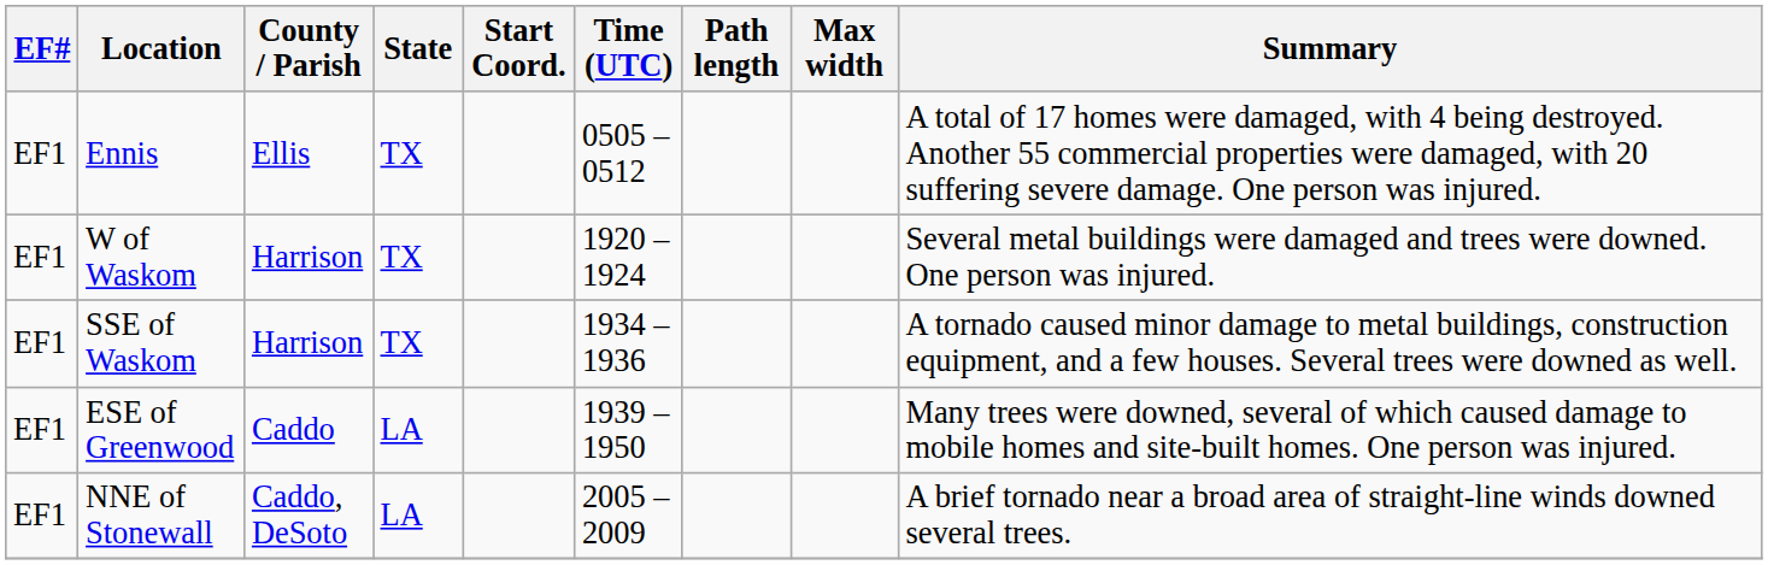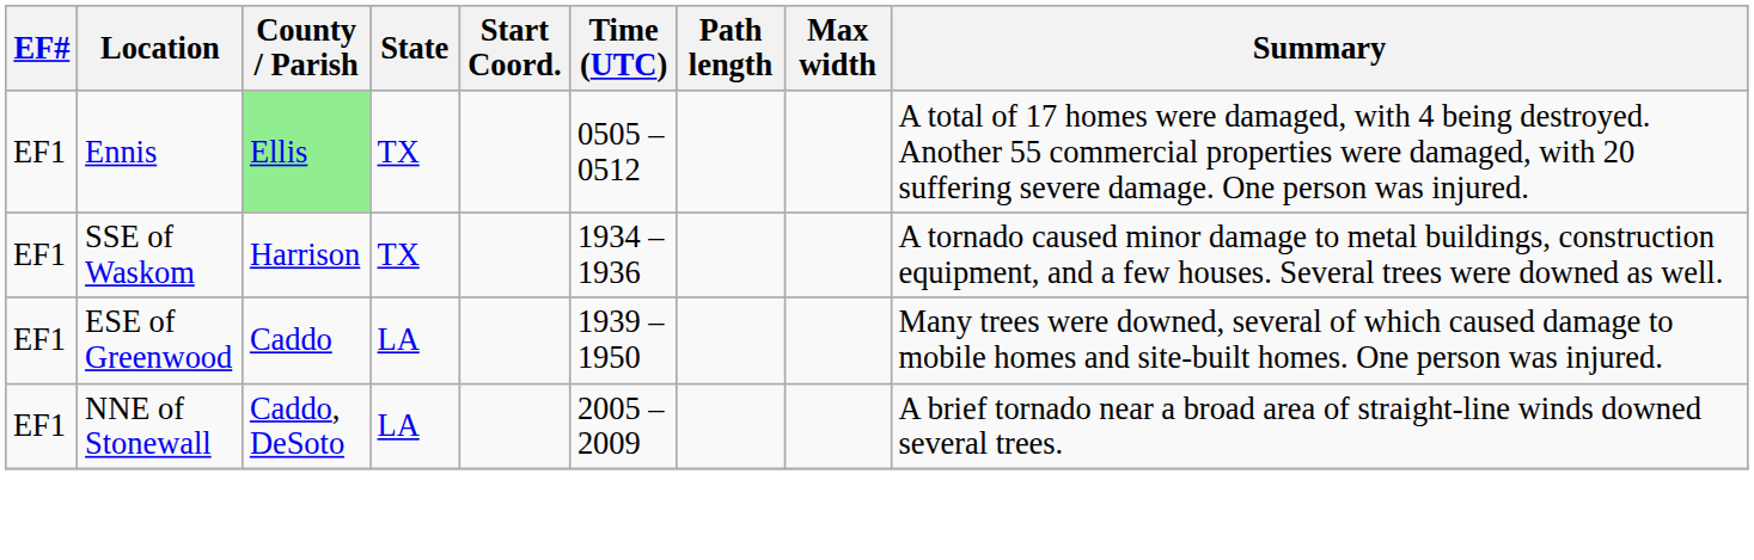Ennis | County / Parish: no background -> lightgreen background
- row: EF1 | W of Waskom | Harrison | TX | 1920 – 1924 | Several metal buildings were damaged and trees were downed. One person was injured.
